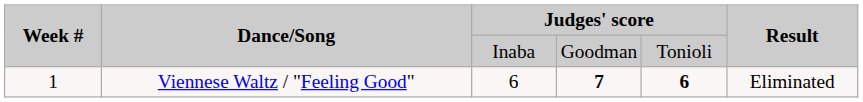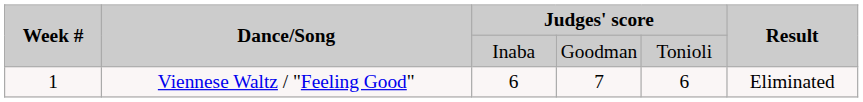1 | column 4: bold -> normal
1 | column 5: bold -> normal
